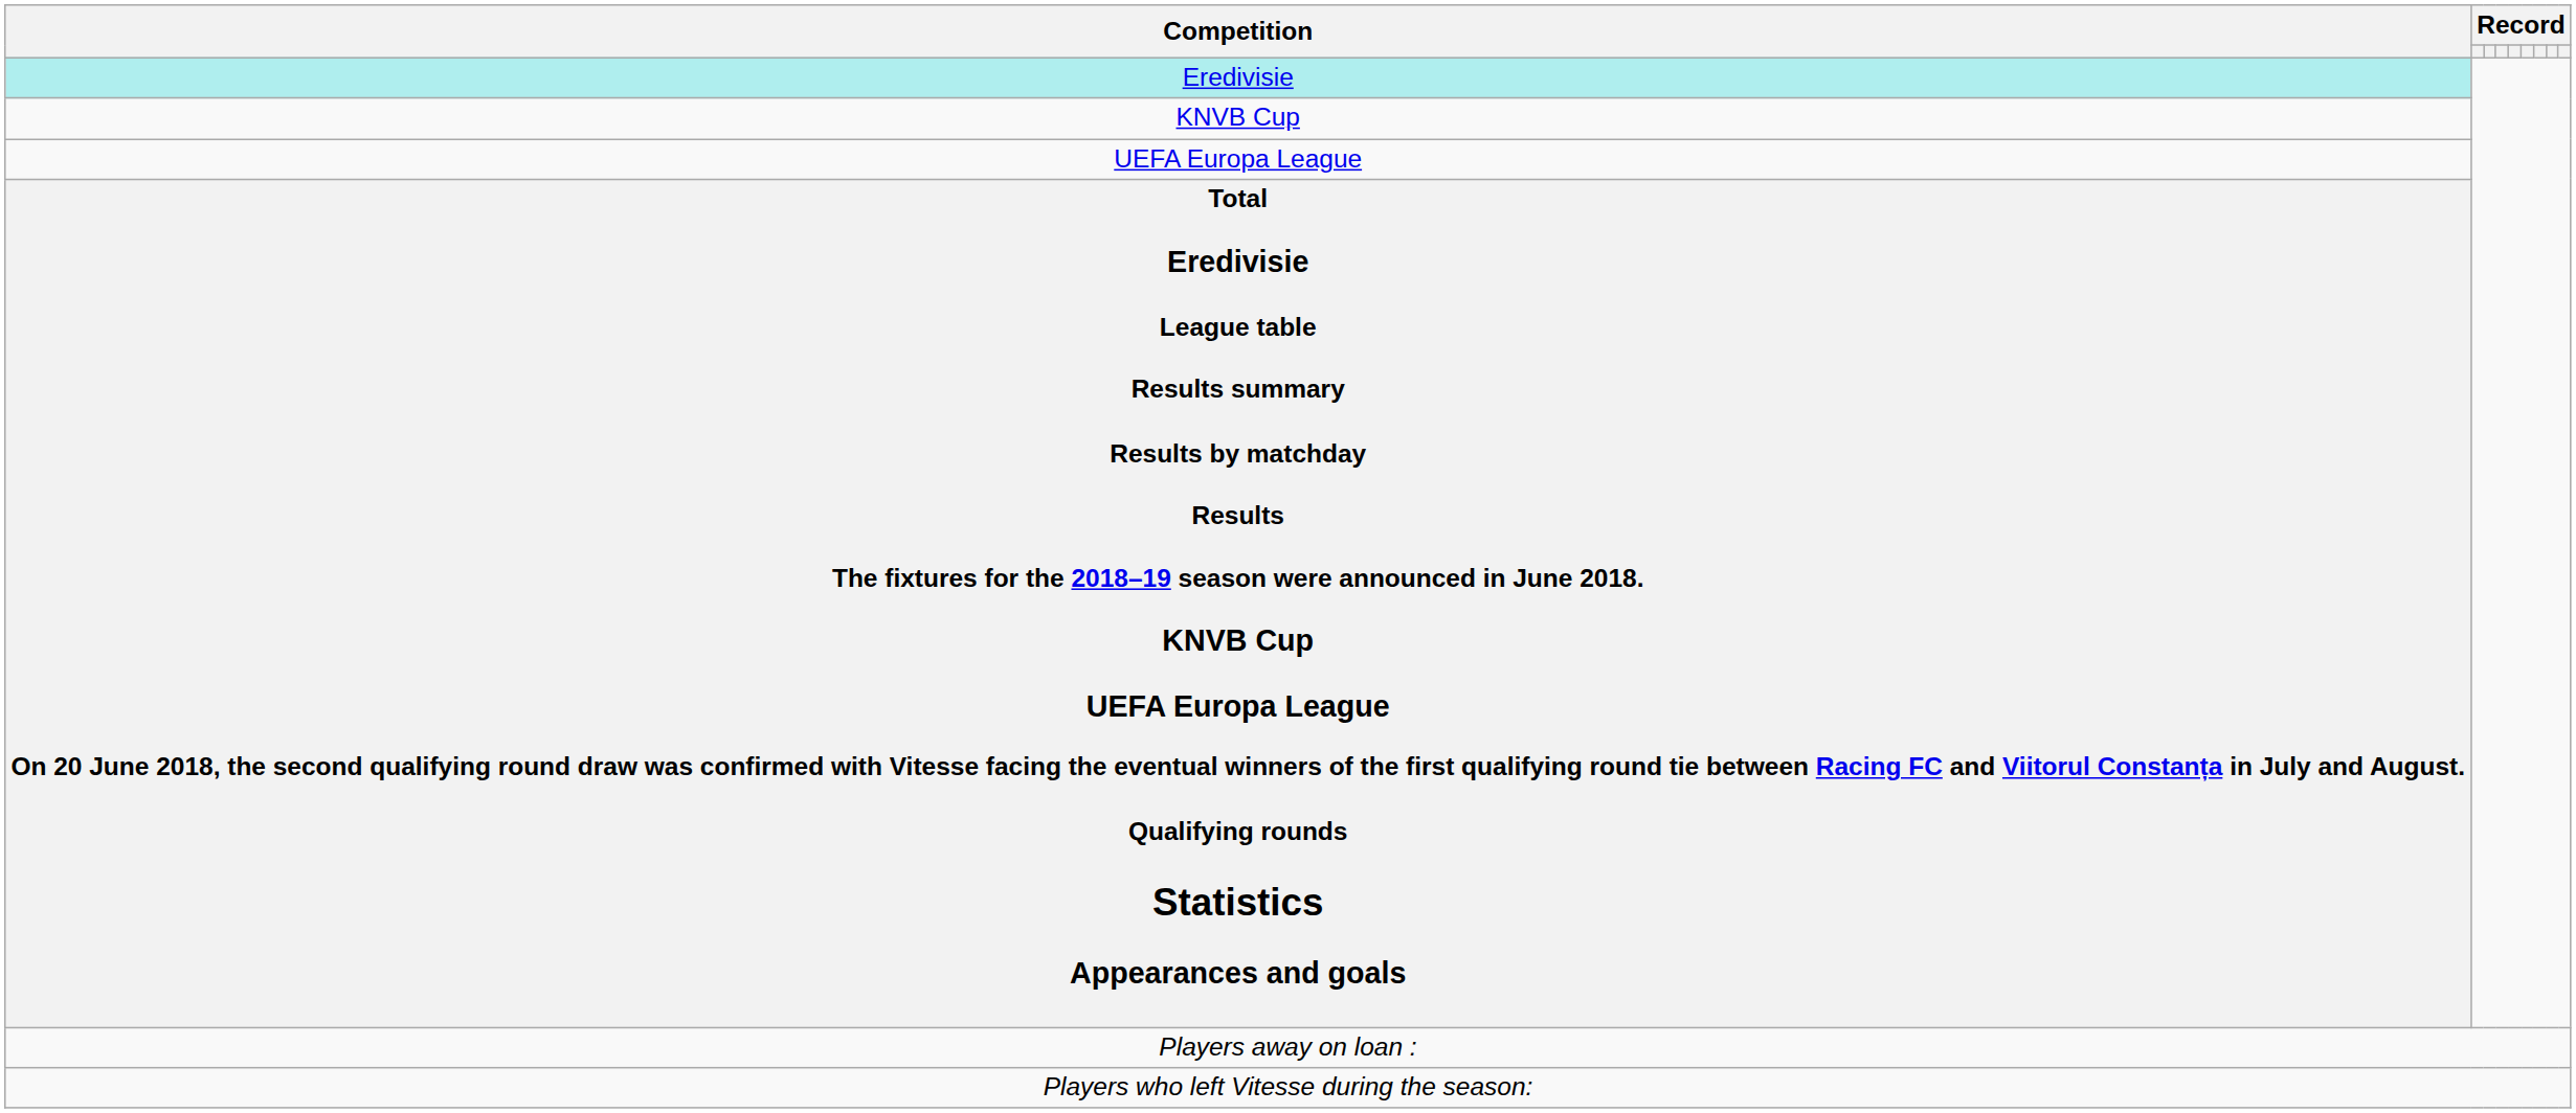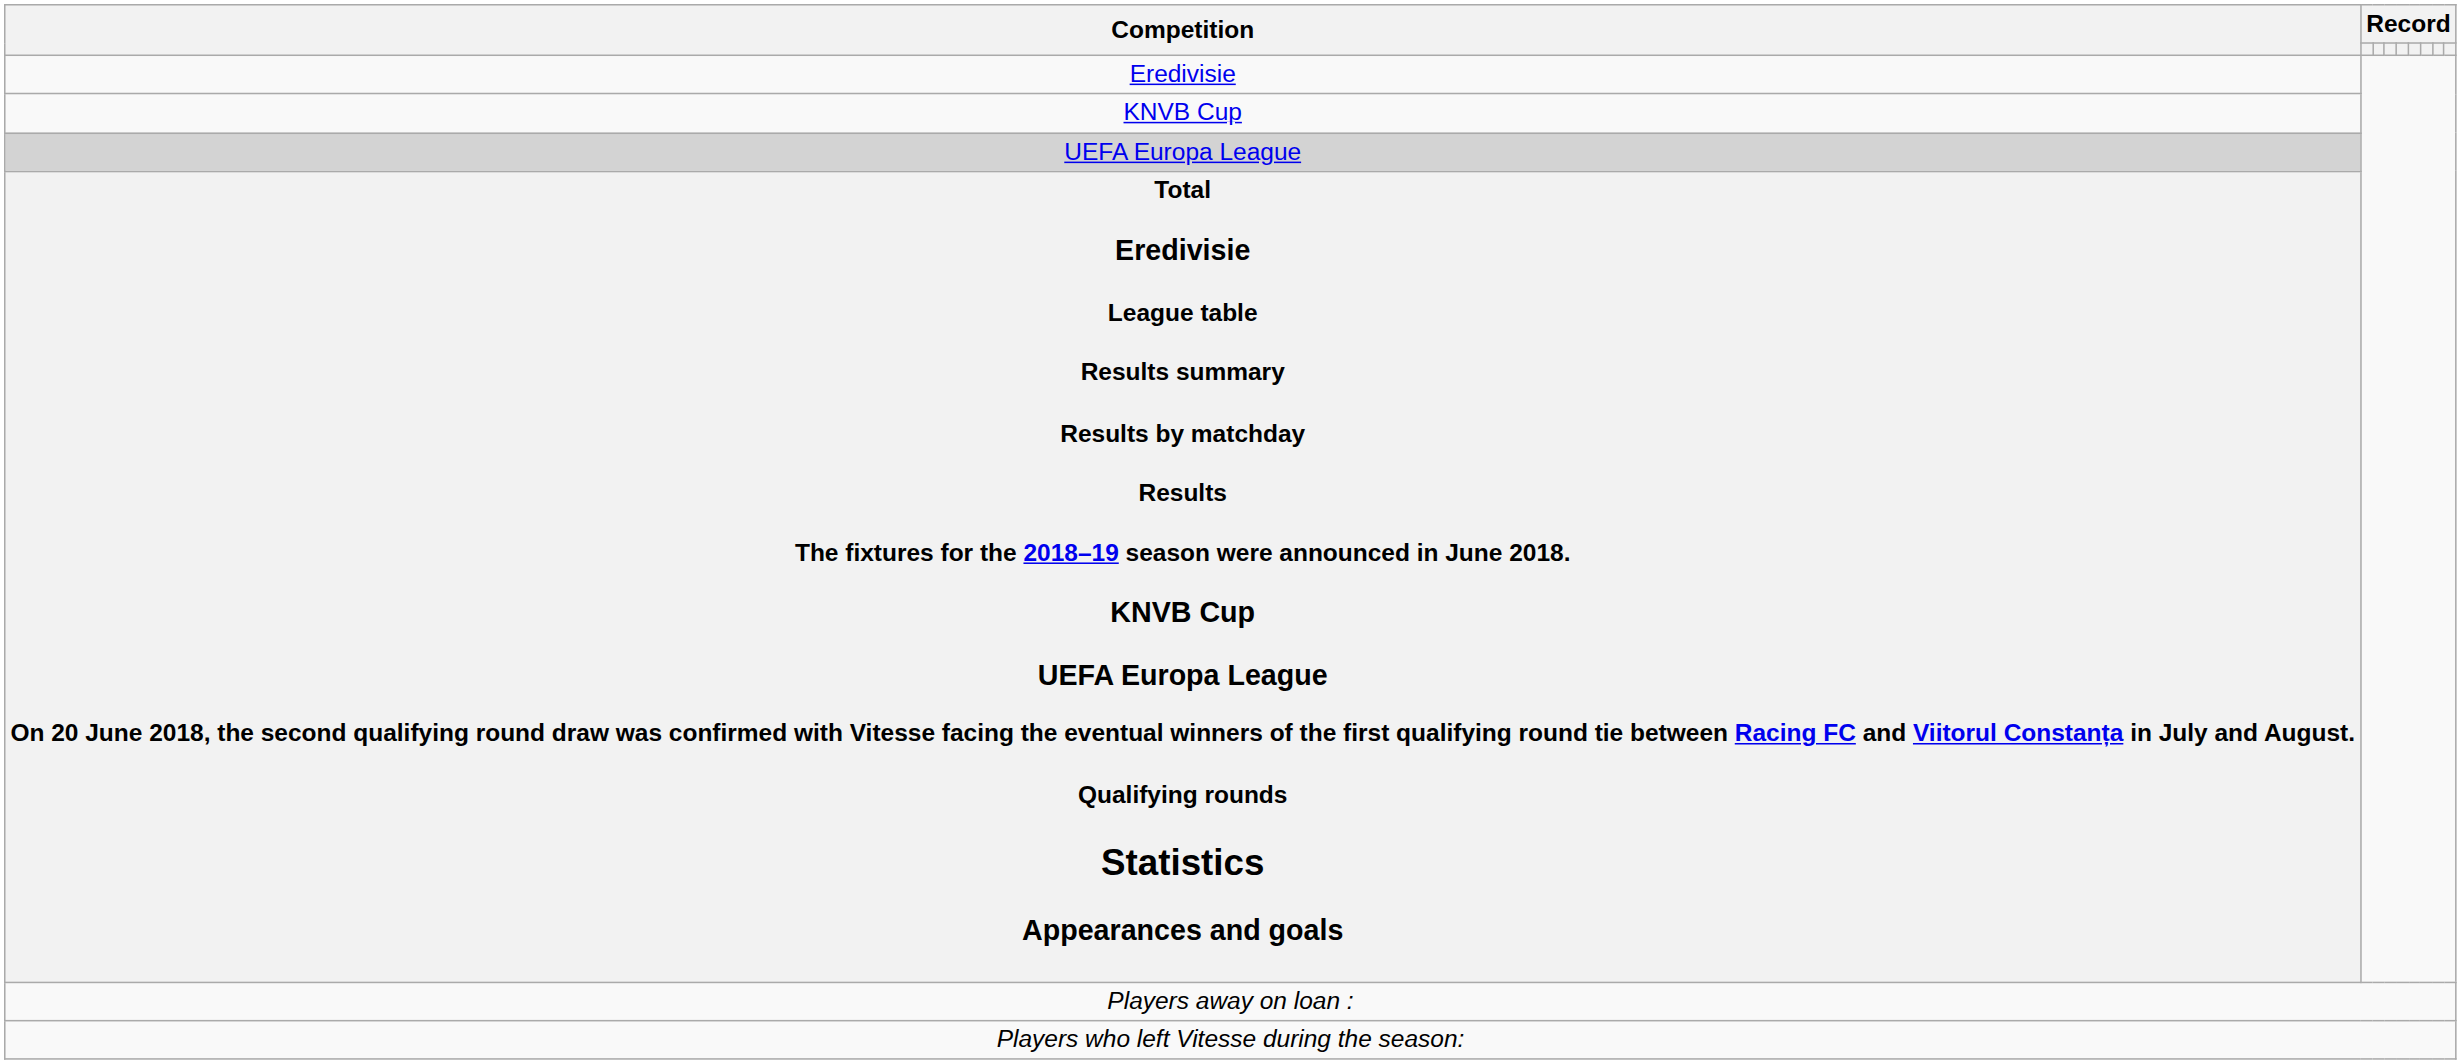Eredivisie | Competition: paleturquoise background -> no background
UEFA Europa League | Competition: no background -> lightgrey background
